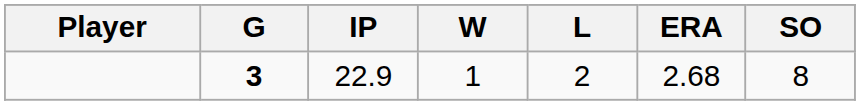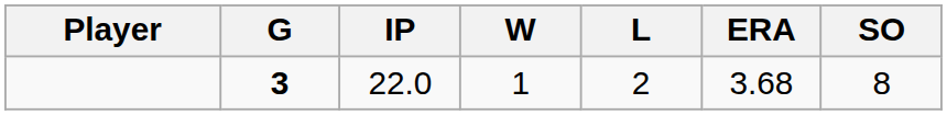row 2 | IP: 22.9 -> 22.0
row 2 | ERA: 2.68 -> 3.68
